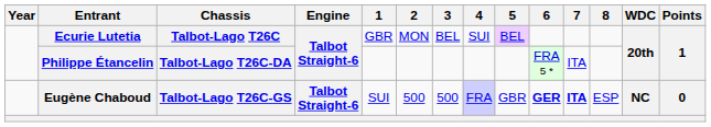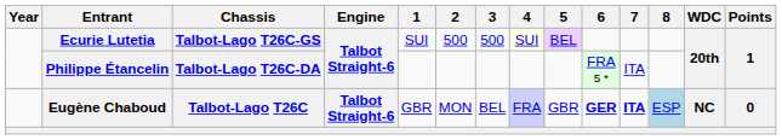Ecurie Lutetia | Chassis: Talbot-Lago T26C -> Talbot-Lago T26C-GS
Ecurie Lutetia | 1: GBR -> SUI
Ecurie Lutetia | 2: MON -> 500
Ecurie Lutetia | 3: BEL -> 500
Ecurie Lutetia | 4: no background -> lightyellow background
Eugène Chaboud | Chassis: Talbot-Lago T26C-GS -> Talbot-Lago T26C
Eugène Chaboud | 1: SUI -> GBR
Eugène Chaboud | 2: 500 -> MON
Eugène Chaboud | 3: 500 -> BEL
Eugène Chaboud | 8: no background -> lightblue background
